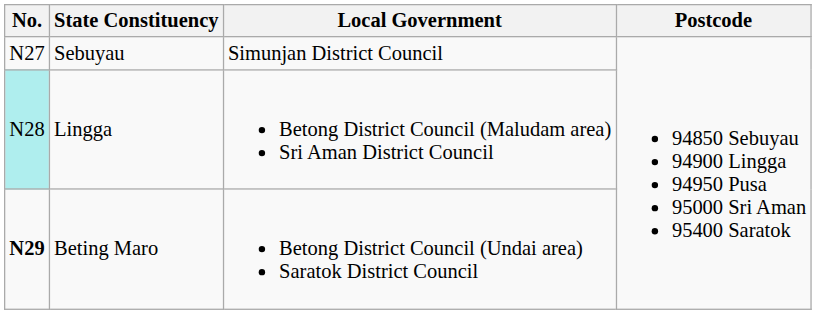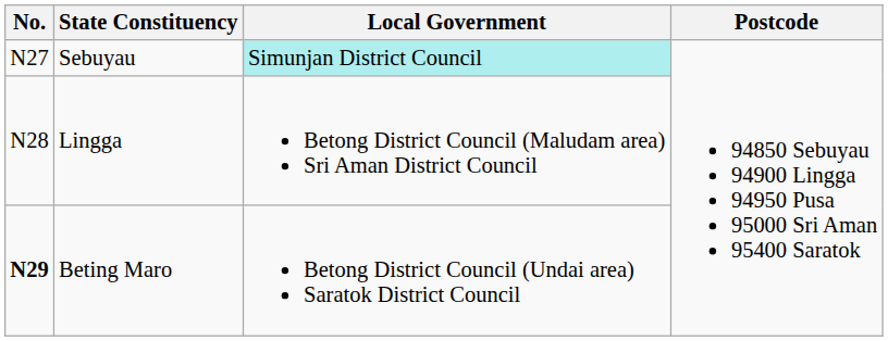Sebuyau | Local Government: no background -> paleturquoise background
Lingga | No.: paleturquoise background -> no background
